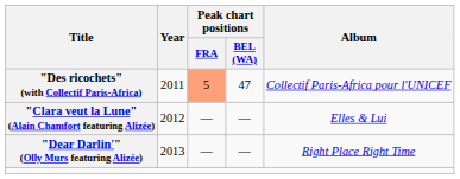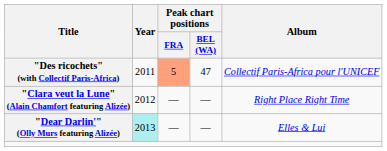"Clara veut la Lune" (Alain Chamfort featuring Alizée) | Album: Elles & Lui -> Right Place Right Time
"Dear Darlin'" (Olly Murs featuring Alizée) | Year: no background -> paleturquoise background
"Dear Darlin'" (Olly Murs featuring Alizée) | Album: Right Place Right Time -> Elles & Lui
